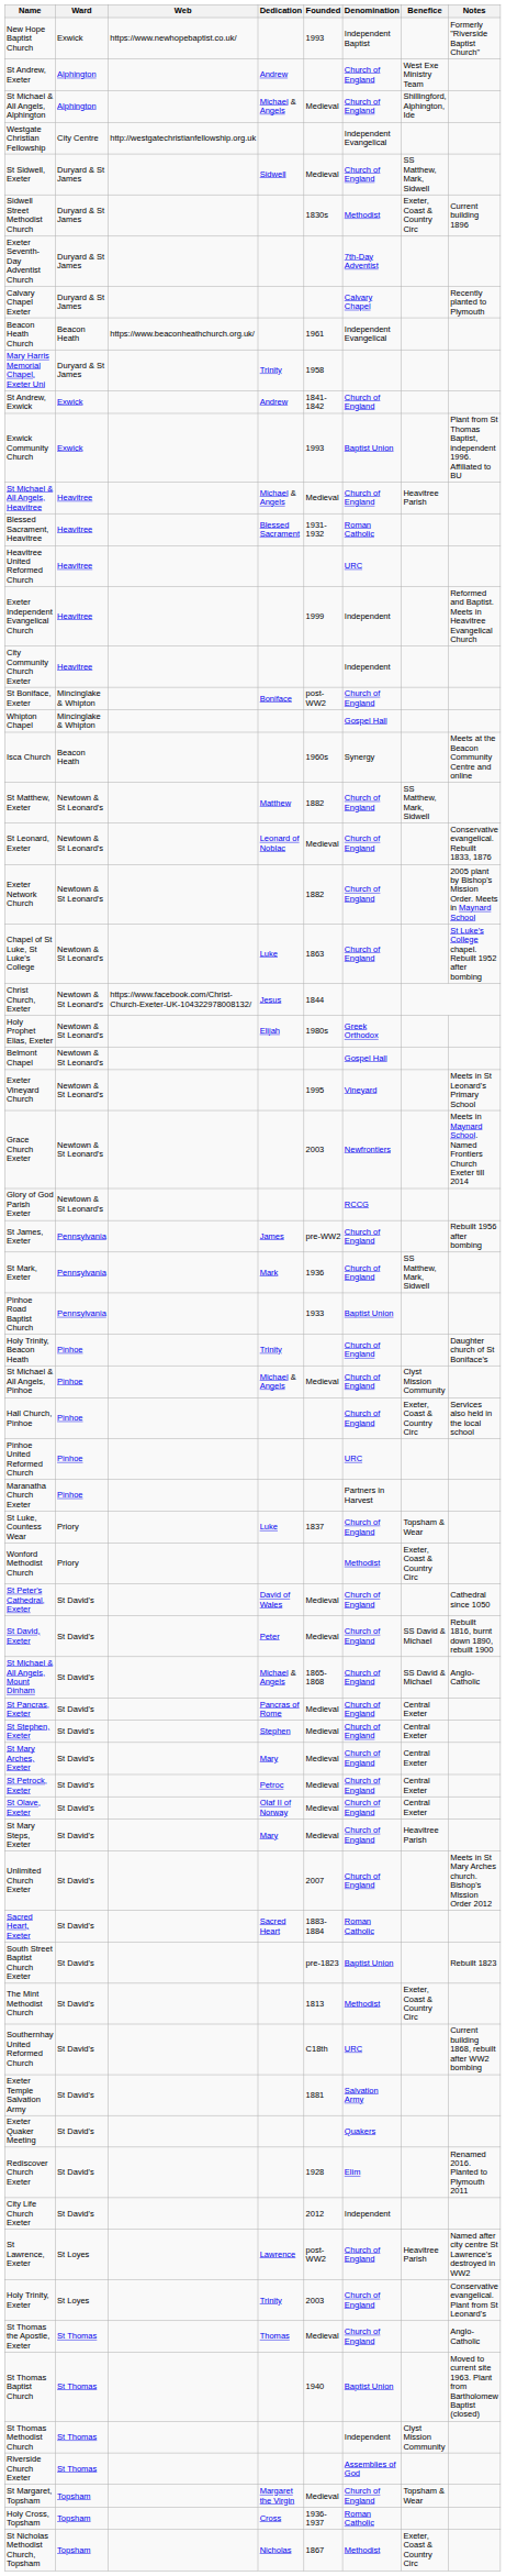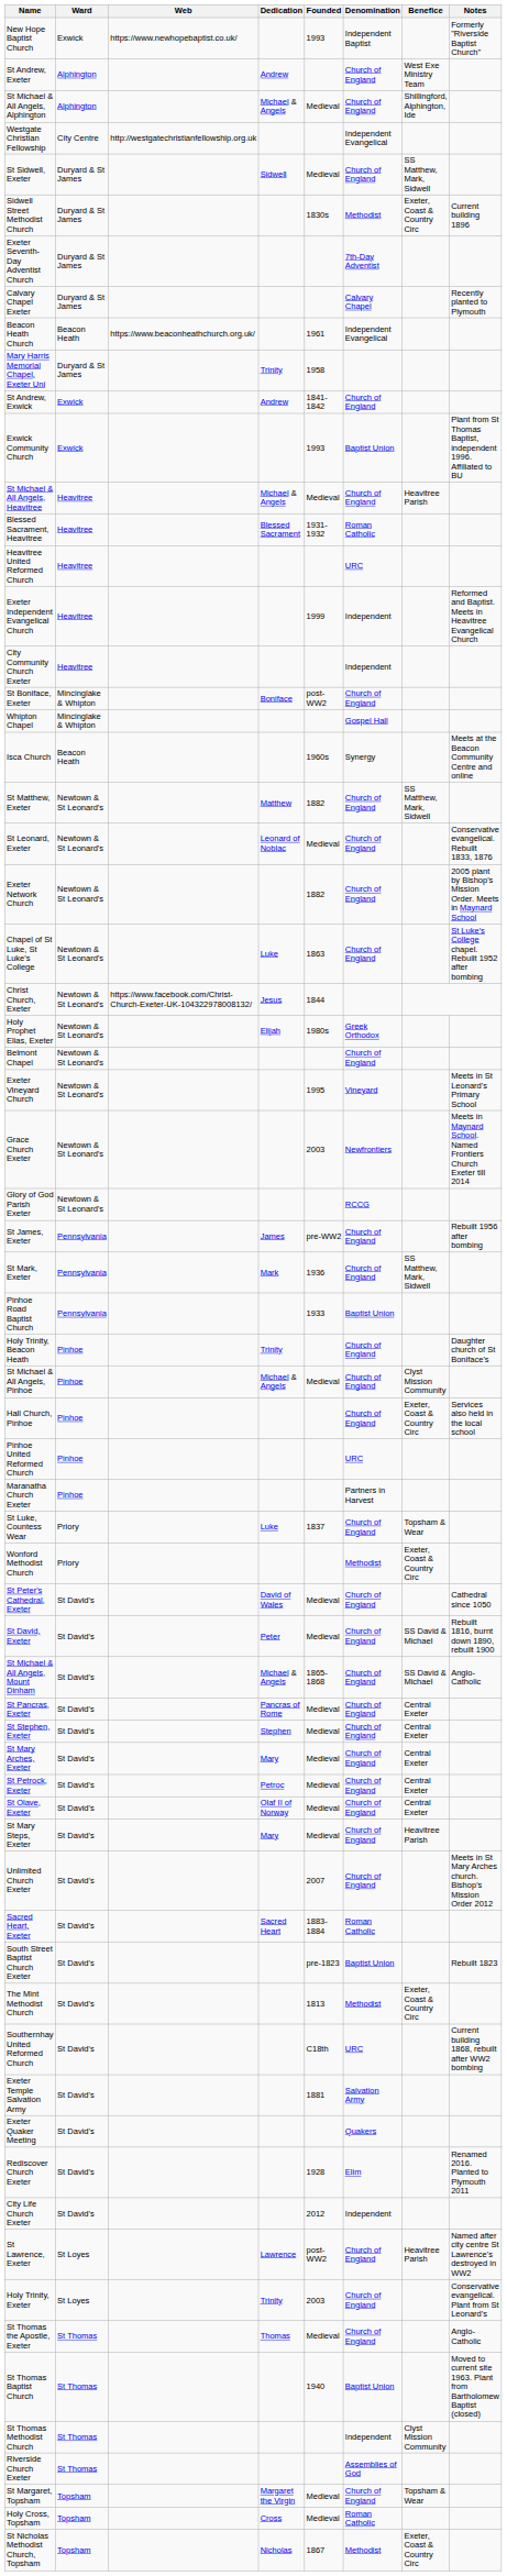Belmont Chapel | Denomination: Gospel Hall -> Church of England
Holy Cross, Topsham | Founded: 1936-1937 -> Medieval
